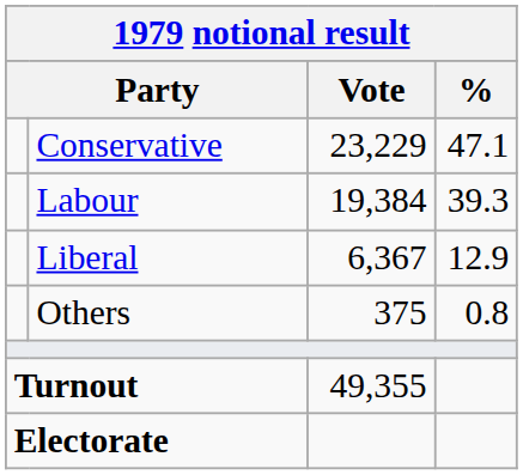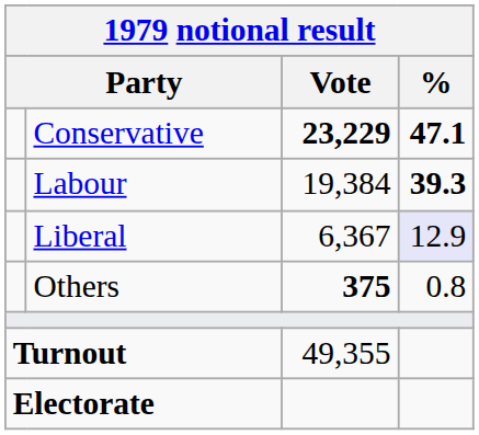Conservative | Vote: normal -> bold
Conservative | %: normal -> bold
Labour | %: normal -> bold
Liberal | %: no background -> lavender background
Others | Vote: normal -> bold
